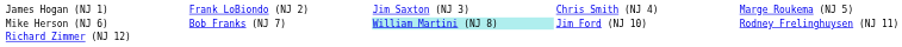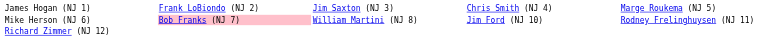Mike Herson (NJ 6) | column 2: no background -> pink background
Mike Herson (NJ 6) | column 3: paleturquoise background -> no background
